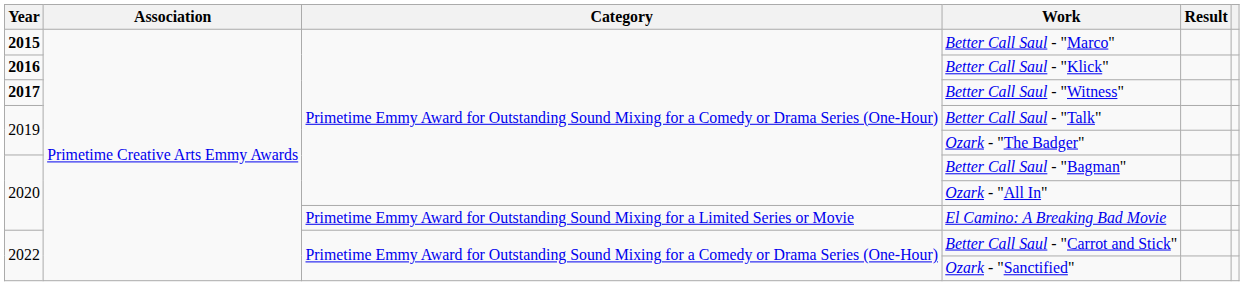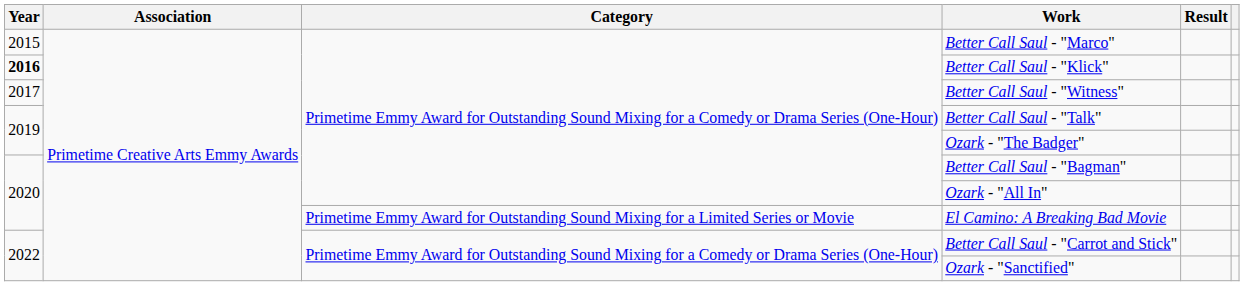Better Call Saul - "Marco" | Year: bold -> normal
Better Call Saul - "Witness" | Year: bold -> normal
